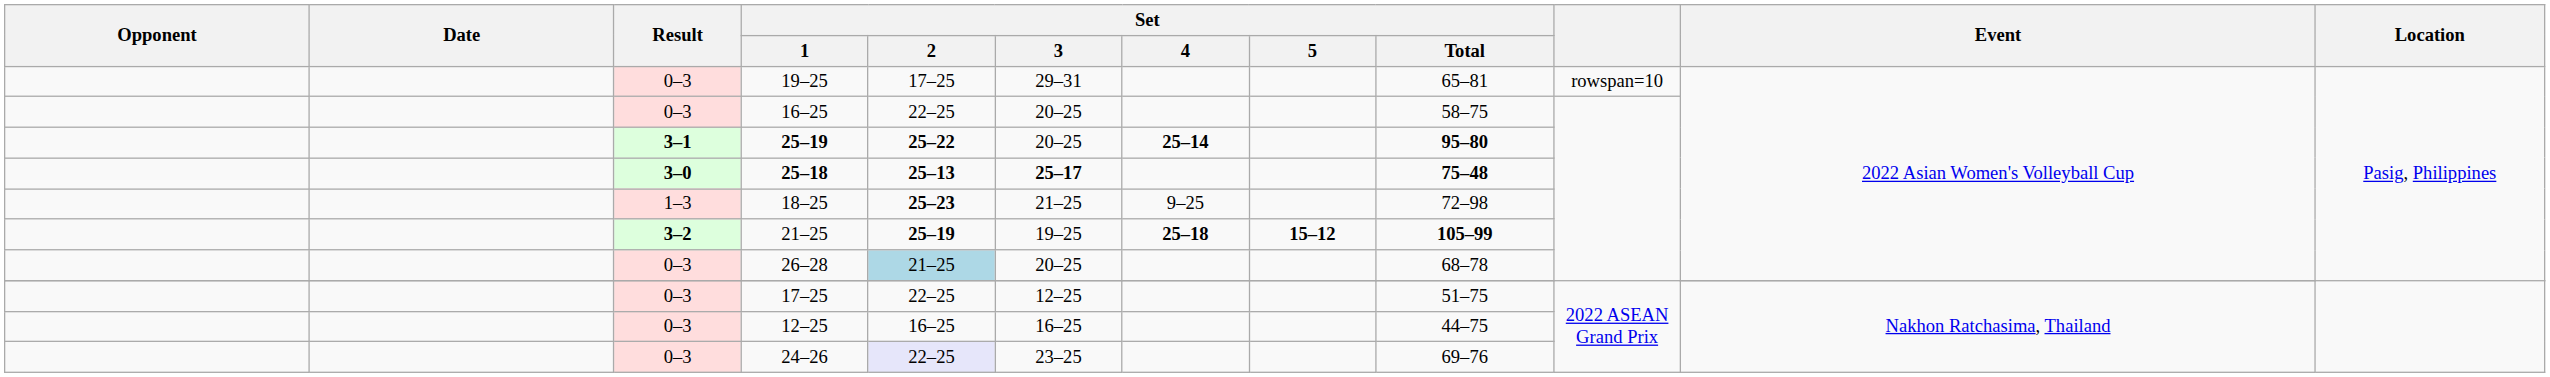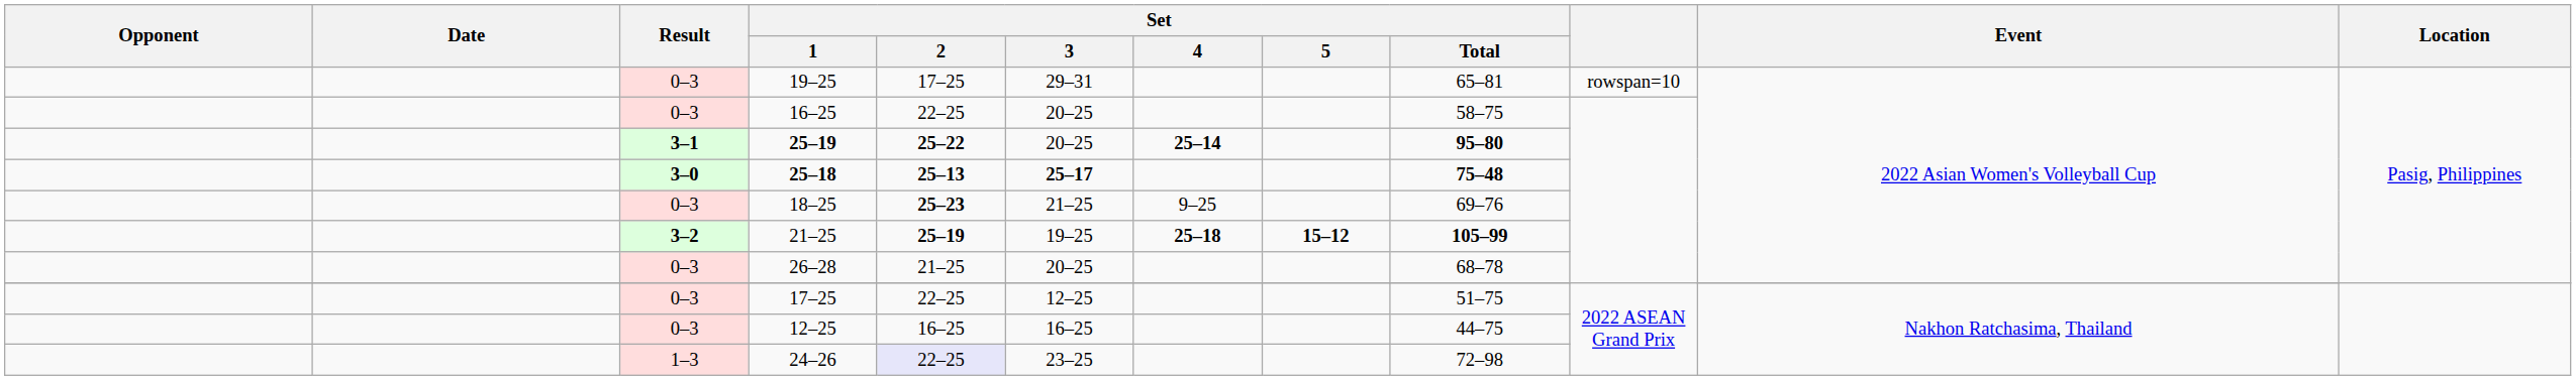18–25 | Result: 1–3 -> 0–3
18–25 | Set / Total: 72–98 -> 69–76
26–28 | Set / 2: lightblue background -> no background
24–26 | Result: 0–3 -> 1–3
24–26 | Set / Total: 69–76 -> 72–98
